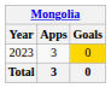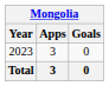2023 | Goals: gold background -> no background
